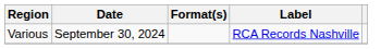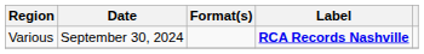Various | Label: normal -> bold
